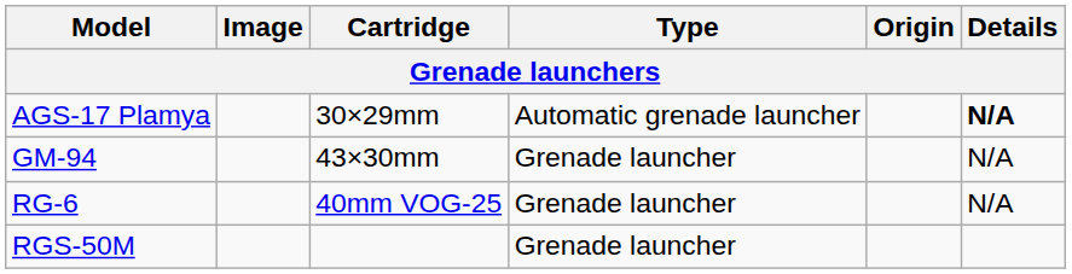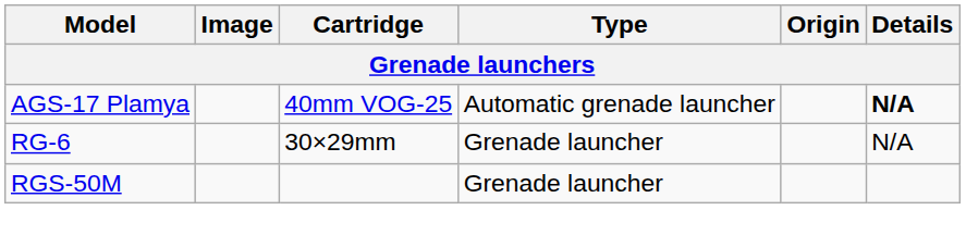AGS-17 Plamya | Cartridge: 30×29mm -> 40mm VOG-25
- row: GM-94 | 43×30mm | Grenade launcher | N/A
RG-6 | Cartridge: 40mm VOG-25 -> 30×29mm
